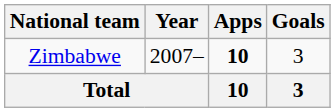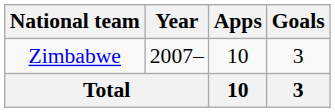Zimbabwe | Apps: bold -> normal
